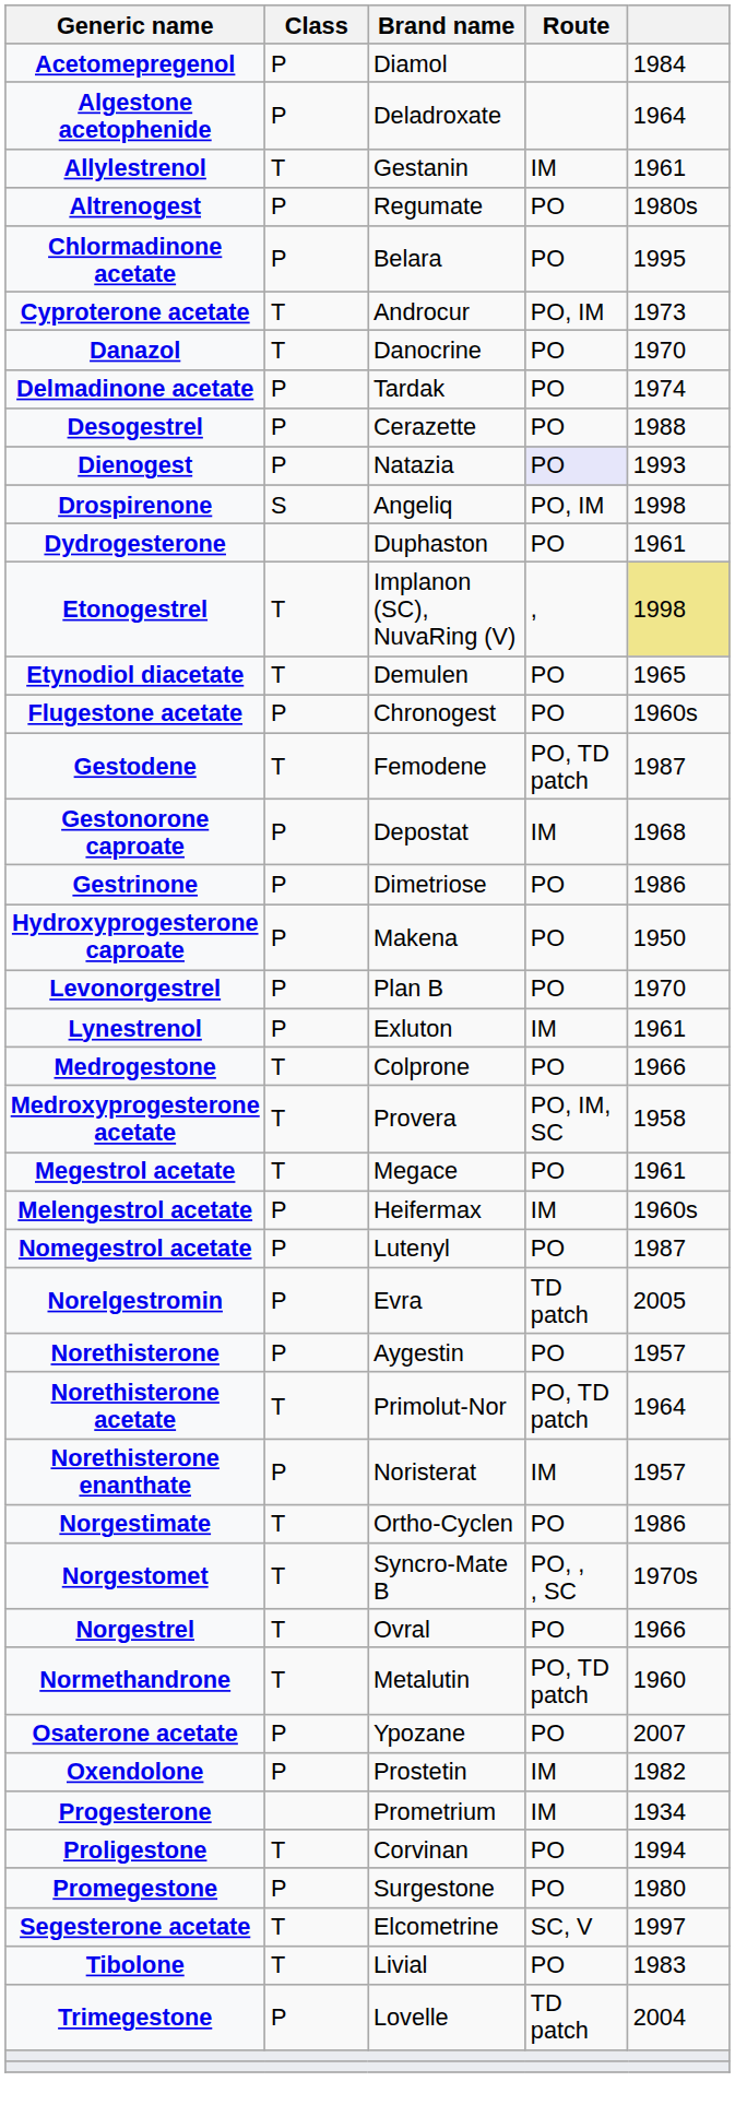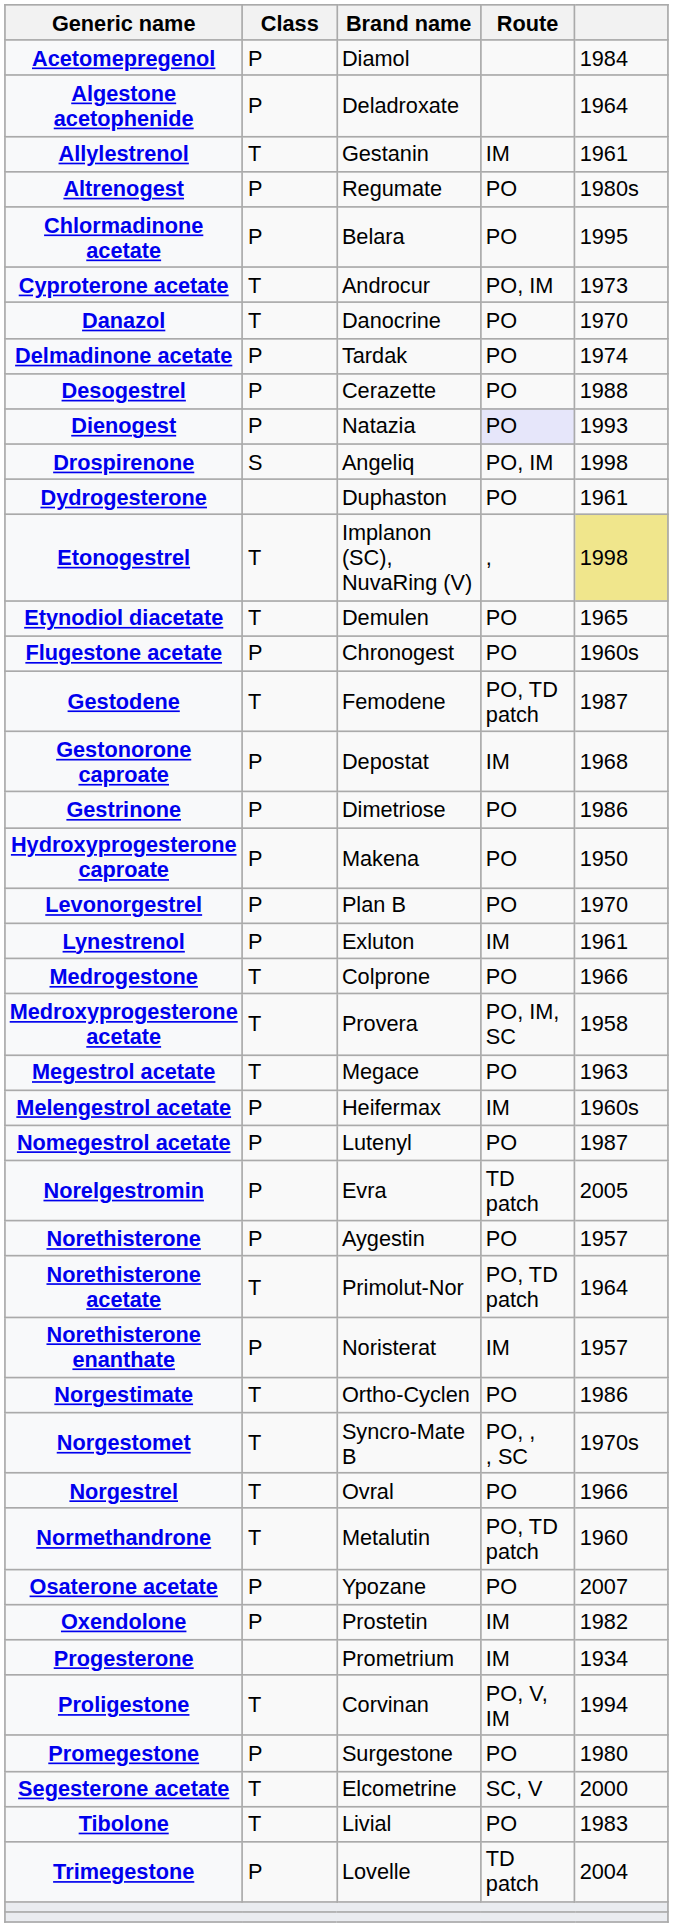Megestrol acetate | column 5: 1961 -> 1963
Proligestone | Route: PO -> PO, V, IM
Segesterone acetate | column 5: 1997 -> 2000
